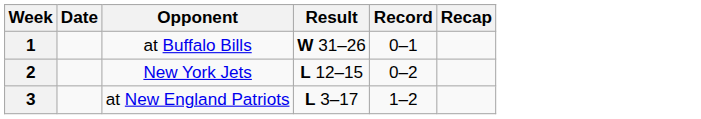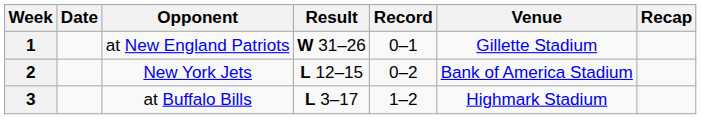+ column: Venue | Gillette Stadium | Bank of America Stadium | Highmark Stadium
1 | Opponent: at Buffalo Bills -> at New England Patriots
3 | Opponent: at New England Patriots -> at Buffalo Bills
